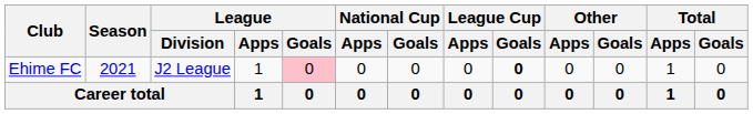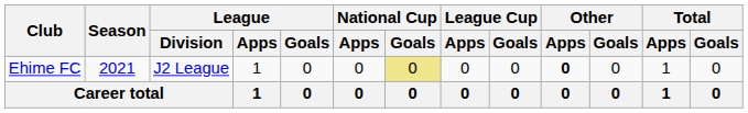Ehime FC | League / Goals: pink background -> no background
Ehime FC | National Cup / Goals: no background -> khaki background
Ehime FC | League Cup / Goals: bold -> normal
Ehime FC | Other / Apps: normal -> bold
